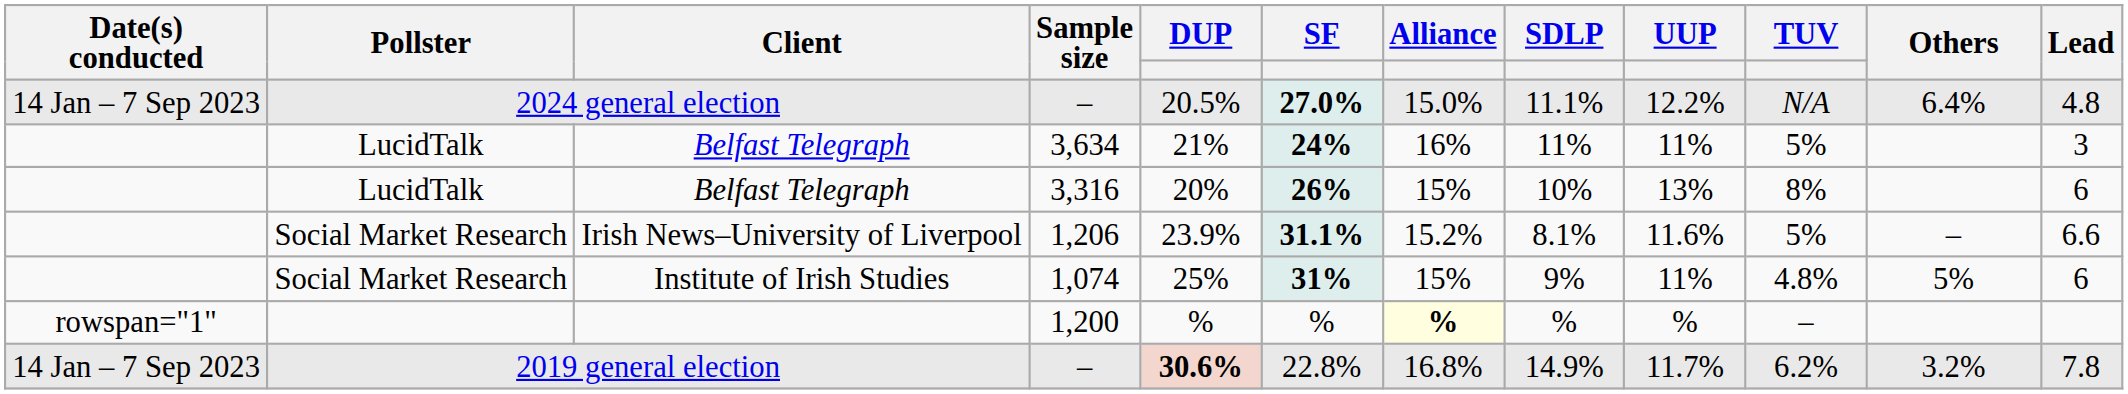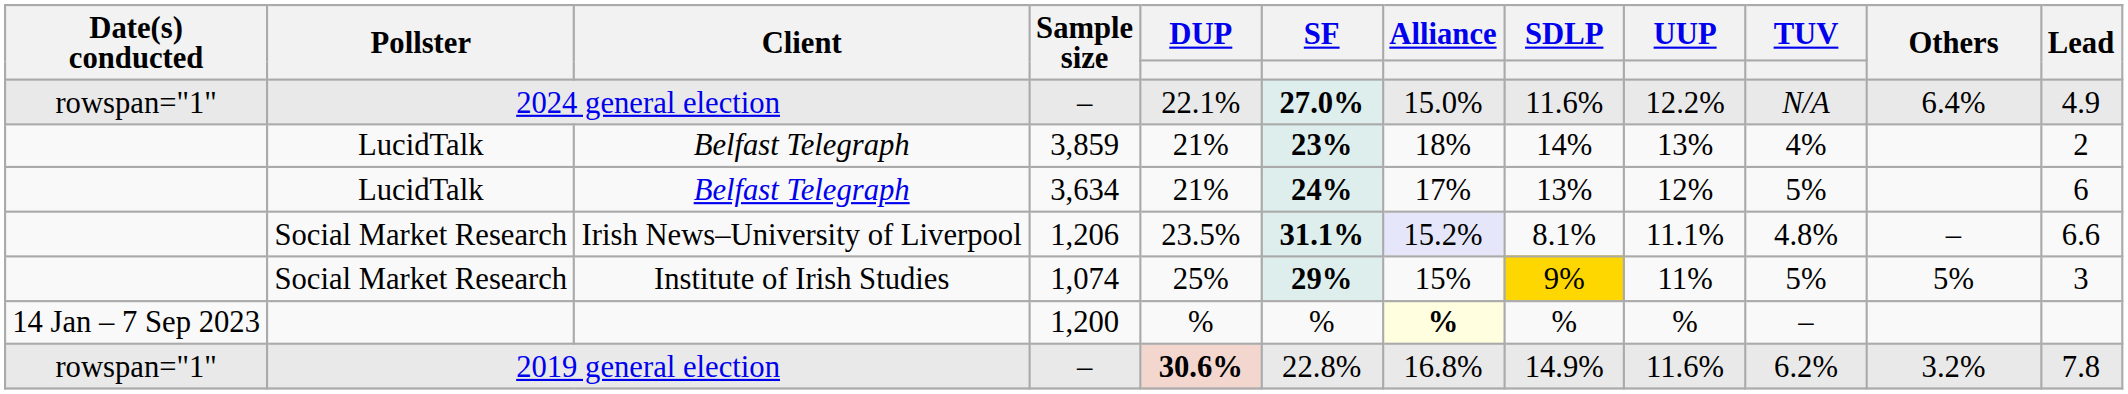2024 general election / – | Date(s) conducted: 14 Jan – 7 Sep 2023 -> rowspan="1"
2024 general election / – | DUP: 20.5% -> 22.1%
2024 general election / – | SDLP: 11.1% -> 11.6%
2024 general election / – | Lead: 4.8 -> 4.9
+ row: LucidTalk | Belfast Telegraph | 3,859 | 21% | 23% | 18% | 14% | 13% | 4% | 2
3,634 | Alliance: 16% -> 17%
3,634 | SDLP: 11% -> 13%
3,634 | UUP: 11% -> 12%
3,634 | Lead: 3 -> 6
- row: LucidTalk | Belfast Telegraph | 3,316 | 20% | 26% | 15% | 10% | 13% | 8% | 6
1,206 | DUP: 23.9% -> 23.5%
1,206 | Alliance: no background -> lavender background
1,206 | UUP: 11.6% -> 11.1%
1,206 | TUV: 5% -> 4.8%
1,074 | SF: 31% -> 29%
1,074 | SDLP: no background -> gold background
1,074 | TUV: 4.8% -> 5%
1,074 | Lead: 6 -> 3
1,200 | Date(s) conducted: rowspan="1" -> 14 Jan – 7 Sep 2023
2019 general election / – | Date(s) conducted: 14 Jan – 7 Sep 2023 -> rowspan="1"
2019 general election / – | UUP: 11.7% -> 11.6%
